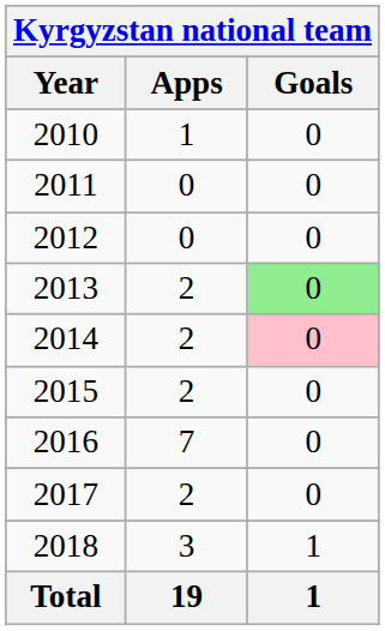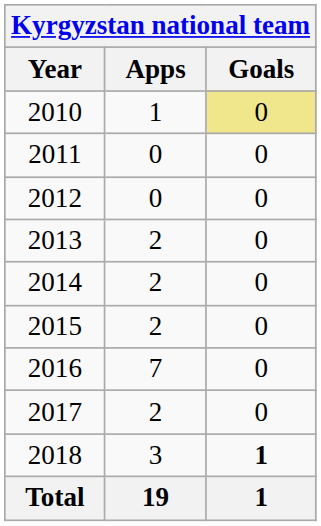2010 | Goals: no background -> khaki background
2013 | Goals: lightgreen background -> no background
2014 | Goals: pink background -> no background
2018 | Goals: normal -> bold
